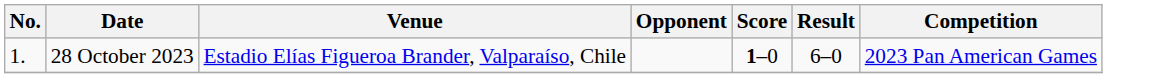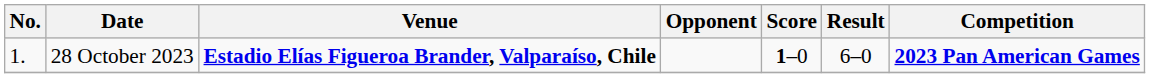28 October 2023 | Venue: normal -> bold
28 October 2023 | Competition: normal -> bold
